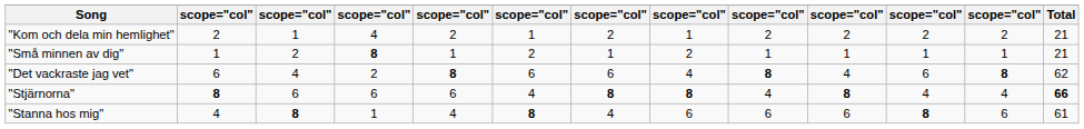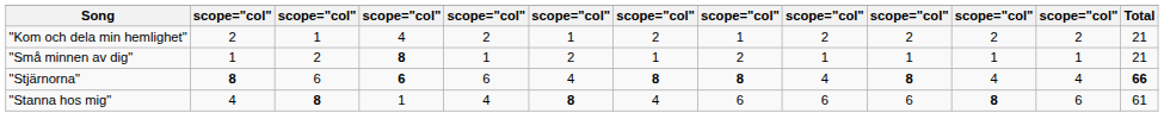- row: "Det vackraste jag vet" | 6 | 4 | 2 | 8 | 6 | 6 | 4 | 8 | 4 | 6 | 8 | 62
"Stjärnorna" | column 4: normal -> bold
